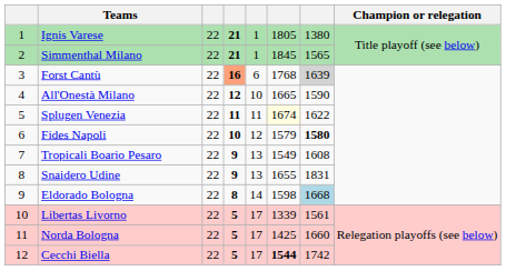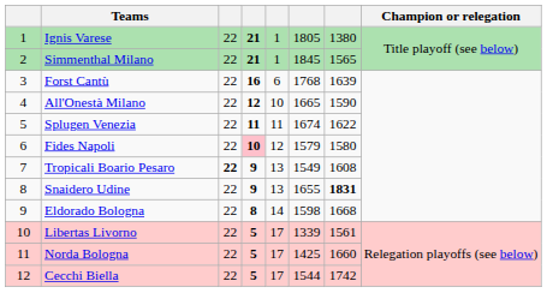Forst Cantù | column 4: lightsalmon background -> no background
Forst Cantù | column 7: lightgrey background -> no background
Splugen Venezia | column 6: lightyellow background -> no background
Fides Napoli | column 4: no background -> pink background
Fides Napoli | column 7: bold -> normal
Tropicali Boario Pesaro | column 3: normal -> bold
Snaidero Udine | column 7: normal -> bold
Eldorado Bologna | column 7: lightblue background -> no background
Cecchi Biella | column 6: bold -> normal
